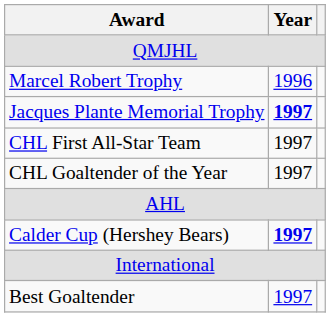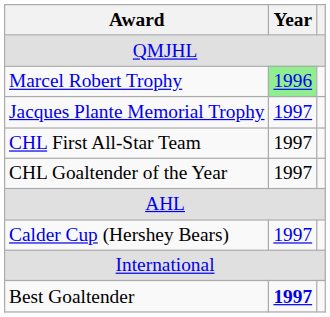Marcel Robert Trophy | Year: no background -> lightgreen background
Jacques Plante Memorial Trophy | Year: bold -> normal
Calder Cup (Hershey Bears) | Year: bold -> normal
Best Goaltender | Year: normal -> bold
